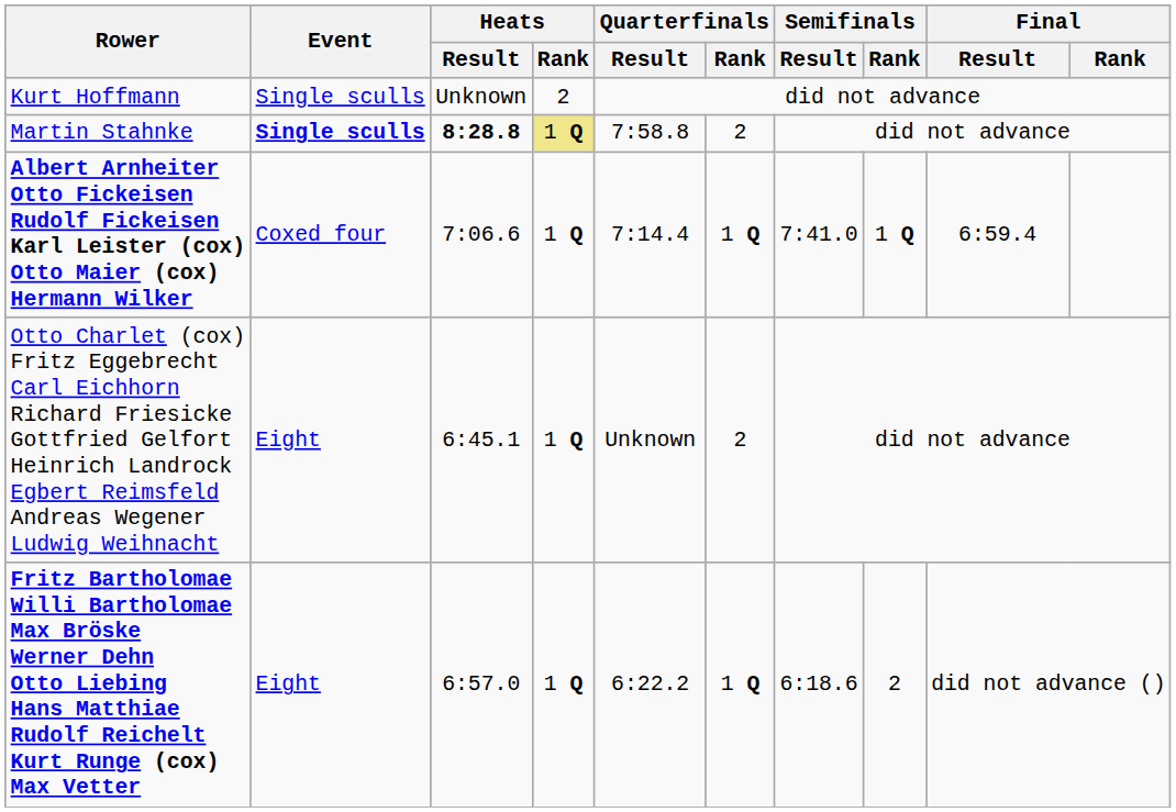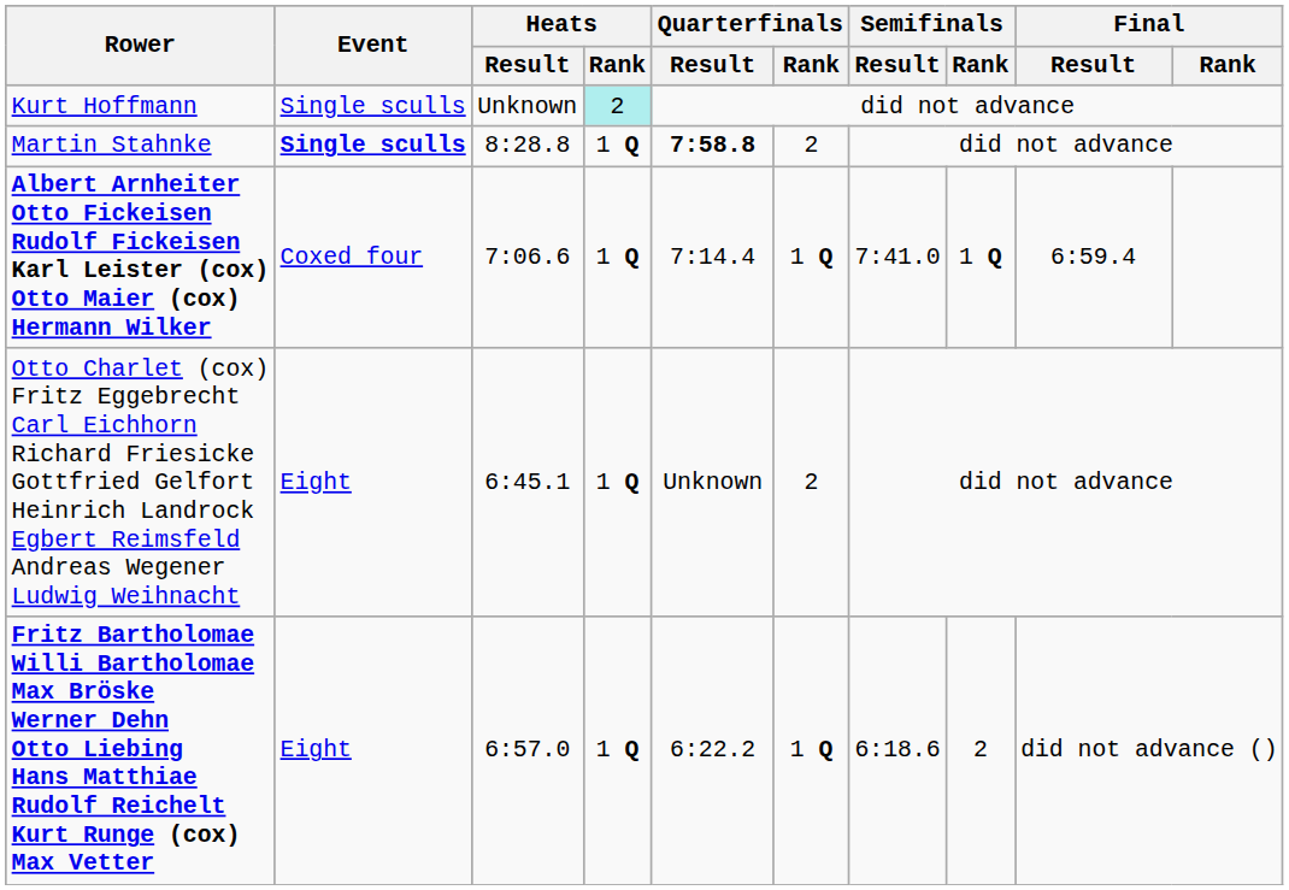Kurt Hoffmann | Heats / Rank: no background -> paleturquoise background
Martin Stahnke | Heats / Result: bold -> normal
Martin Stahnke | Heats / Rank: khaki background -> no background
Martin Stahnke | Quarterfinals / Result: normal -> bold
